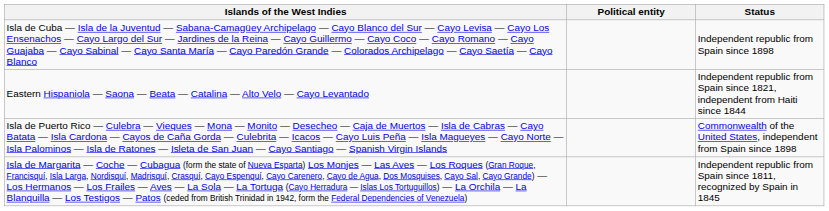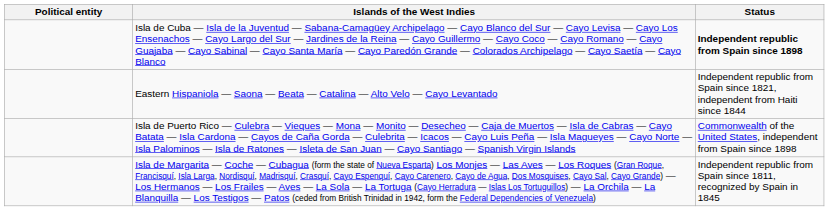columns swapped: Political entity <-> Islands of the West Indies
row 2 | Status: normal -> bold
